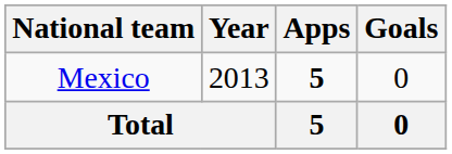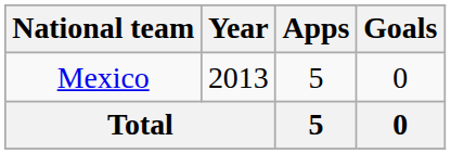Mexico | Apps: bold -> normal
